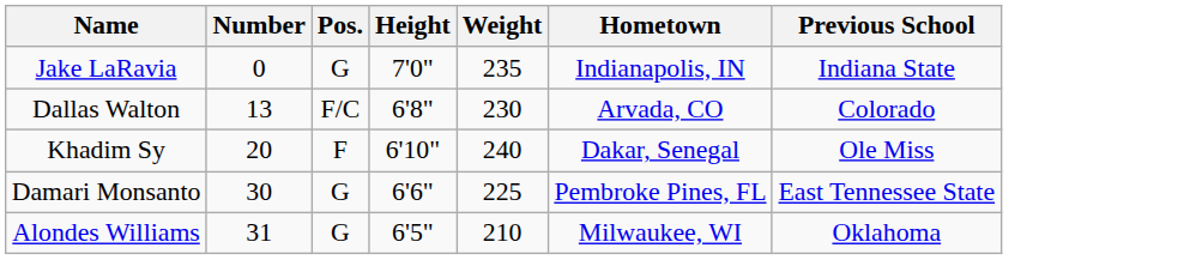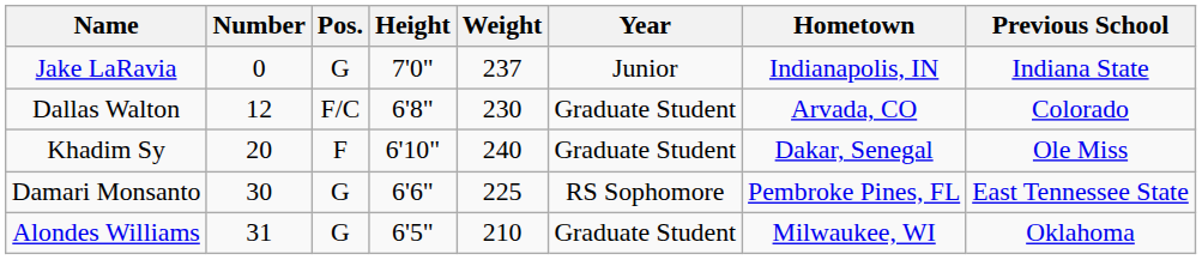+ column: Year | Junior | Graduate Student | Graduate Student | RS Sophomore | Graduate Student
Jake LaRavia | Weight: 235 -> 237
Dallas Walton | Number: 13 -> 12
